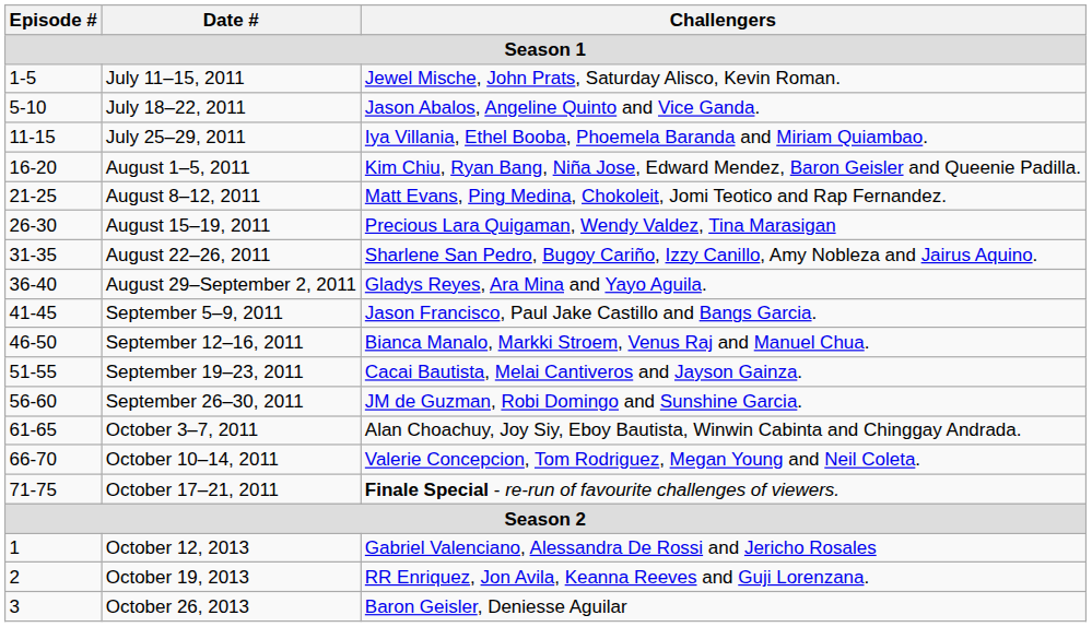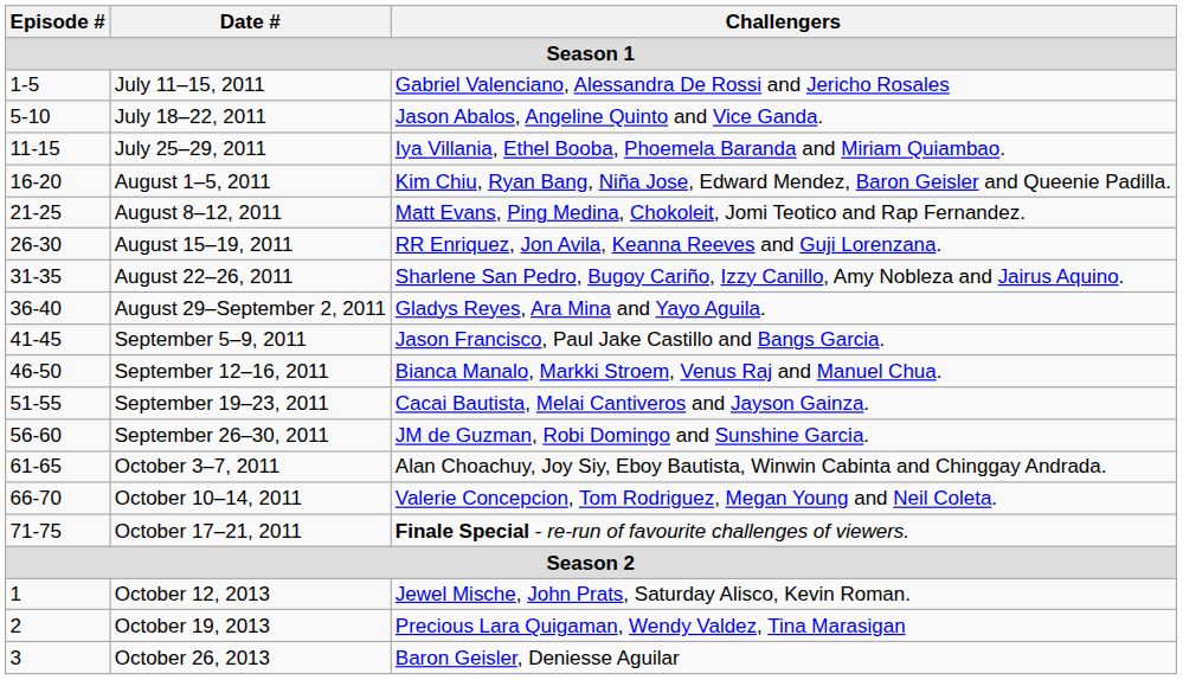July 11–15, 2011 | Challengers: Jewel Mische, John Prats, Saturday Alisco, Kevin Roman. -> Gabriel Valenciano, Alessandra De Rossi and Jericho Rosales
August 15–19, 2011 | Challengers: Precious Lara Quigaman, Wendy Valdez, Tina Marasigan -> RR Enriquez, Jon Avila, Keanna Reeves and Guji Lorenzana.
October 12, 2013 | Challengers: Gabriel Valenciano, Alessandra De Rossi and Jericho Rosales -> Jewel Mische, John Prats, Saturday Alisco, Kevin Roman.
October 19, 2013 | Challengers: RR Enriquez, Jon Avila, Keanna Reeves and Guji Lorenzana. -> Precious Lara Quigaman, Wendy Valdez, Tina Marasigan
